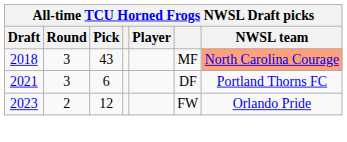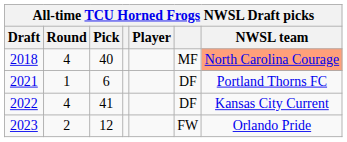2018 | Round: 3 -> 4
2018 | Pick: 43 -> 40
2021 | Round: 3 -> 1
+ row: 2022 | 4 | 41 | DF | Kansas City Current
